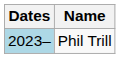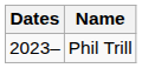Phil Trill | Dates: lightblue background -> no background
